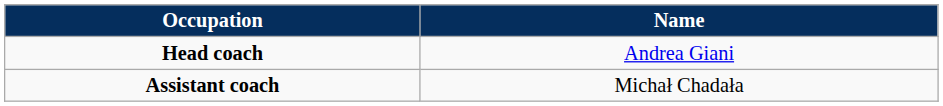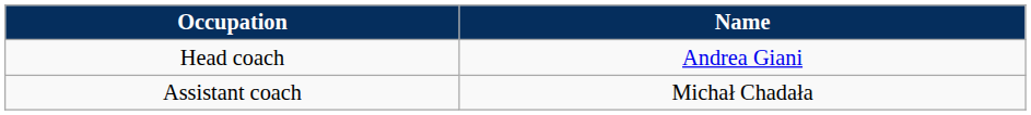Head coach | Occupation: bold -> normal
Assistant coach | Occupation: bold -> normal
